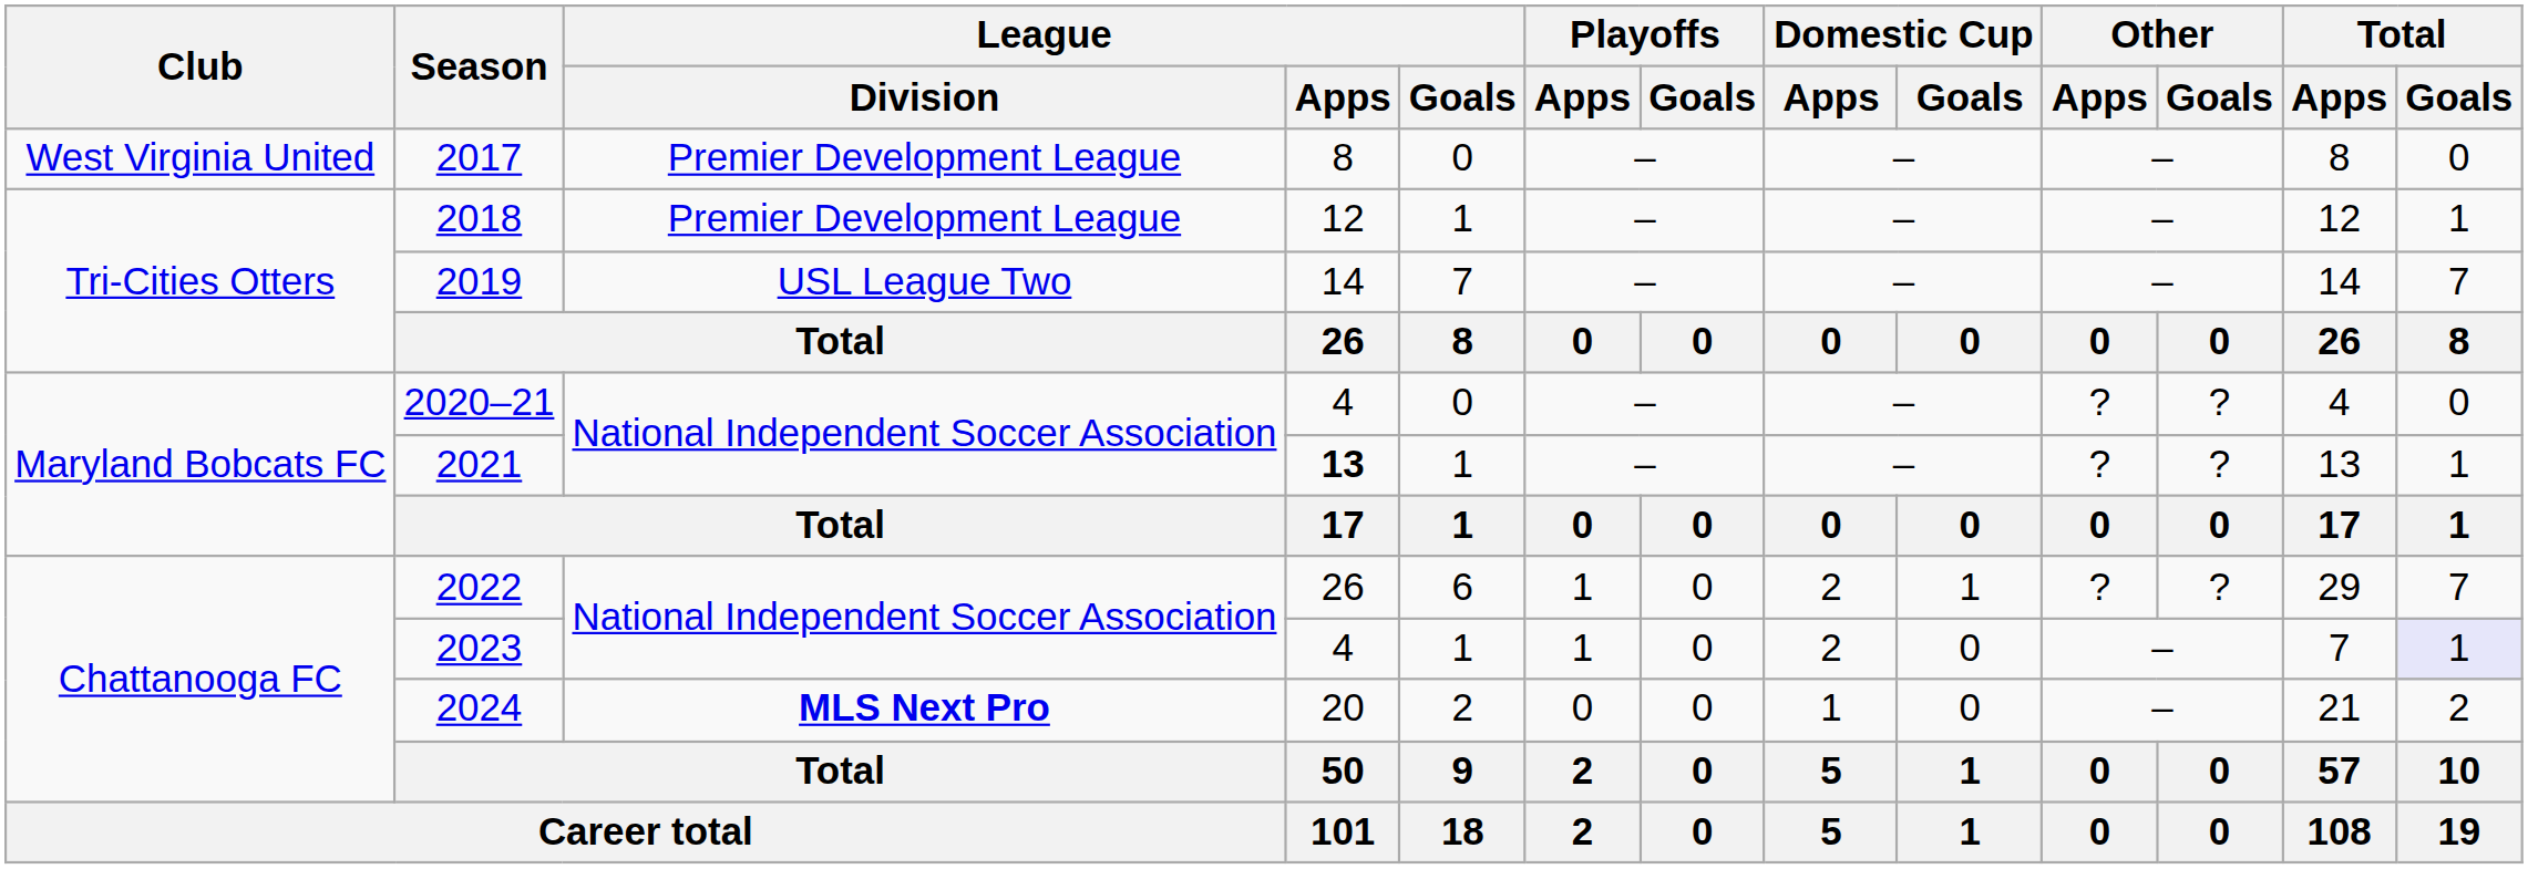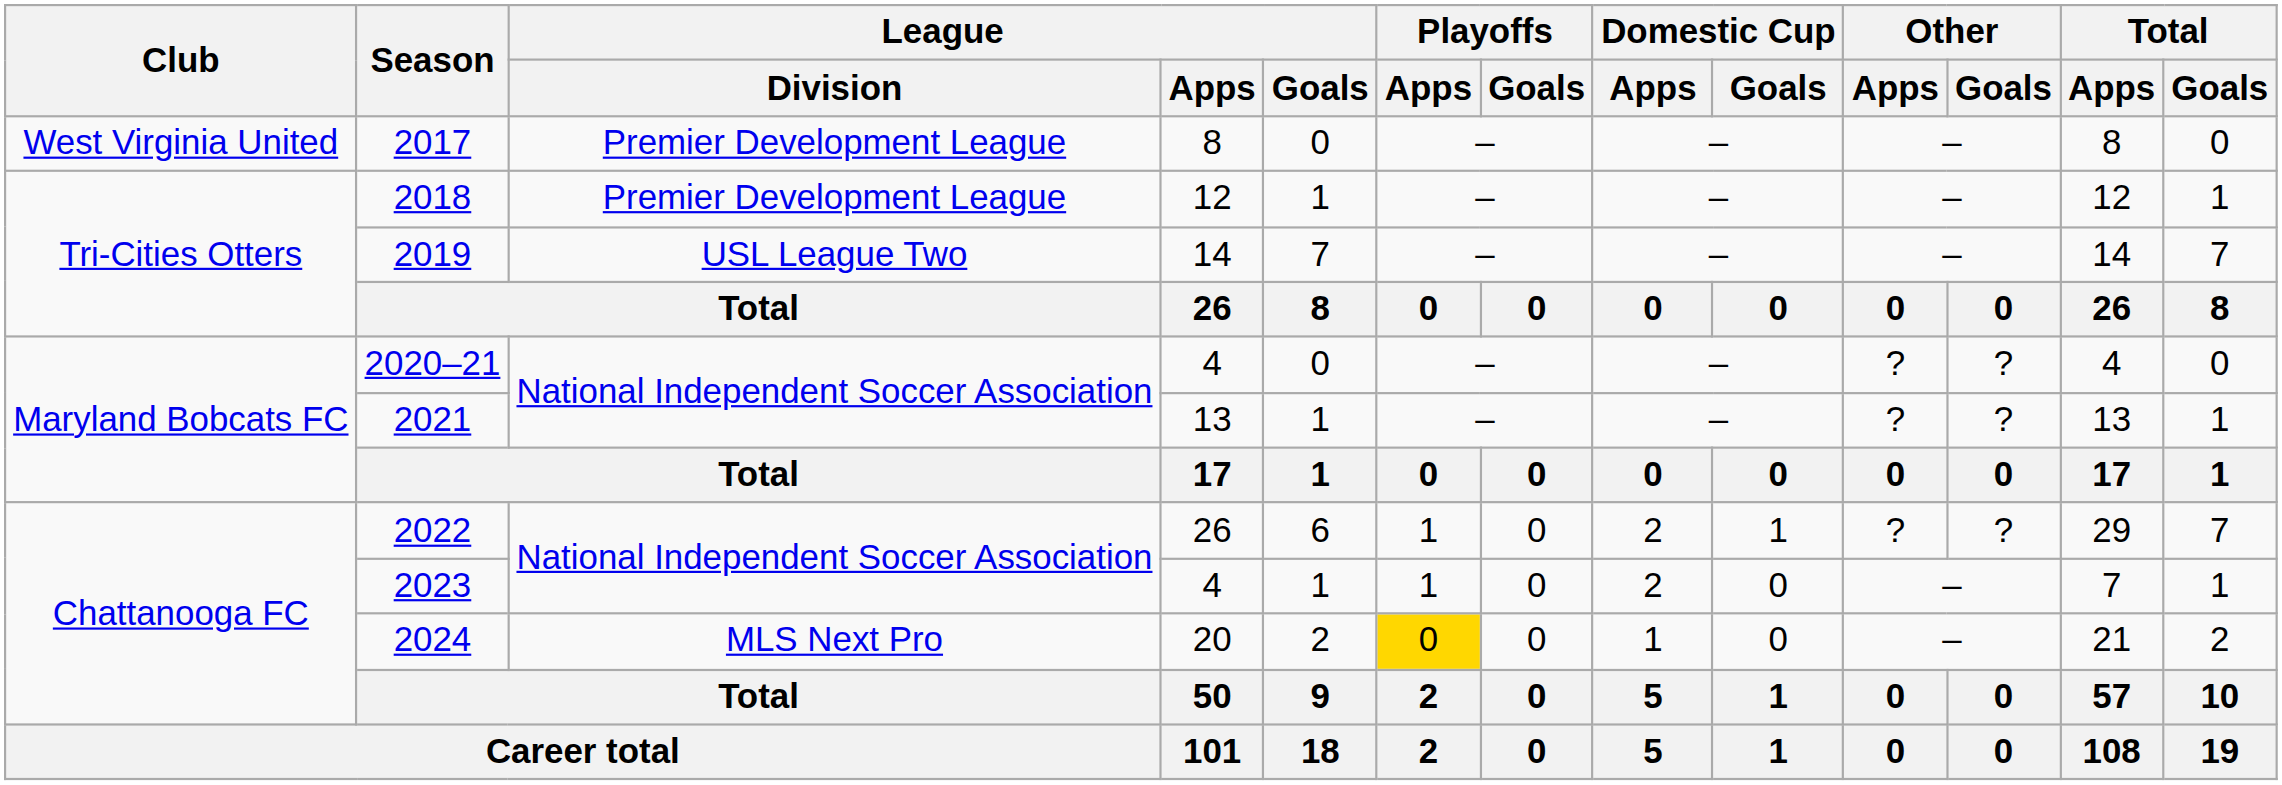2021 | League / Apps: bold -> normal
2023 | Total / Goals: lavender background -> no background
2024 | League / Division: bold -> normal
2024 | Playoffs / Apps: no background -> gold background
